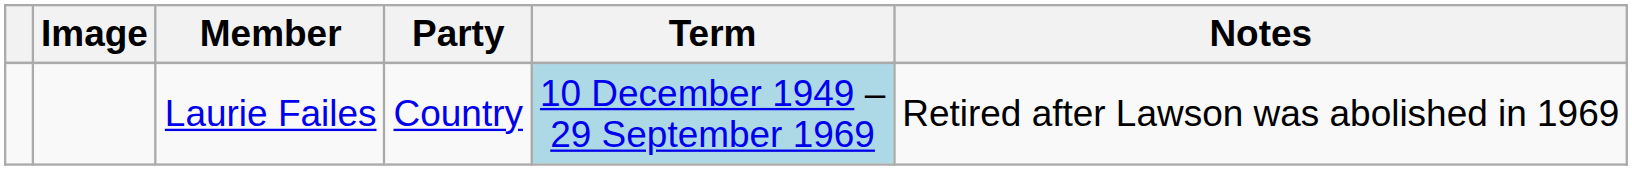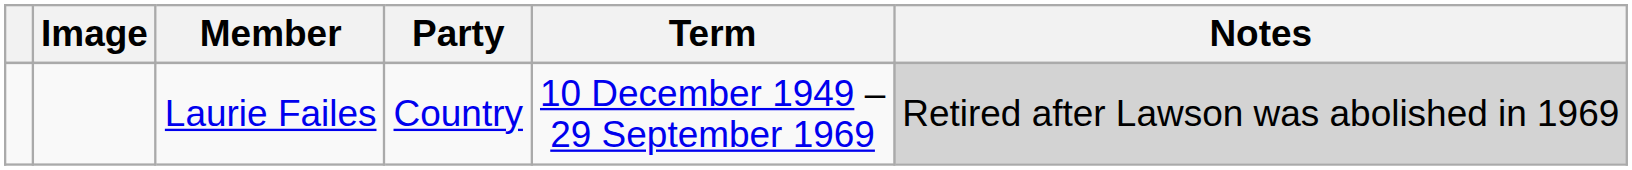Laurie Failes | Term: lightblue background -> no background
Laurie Failes | Notes: no background -> lightgrey background
